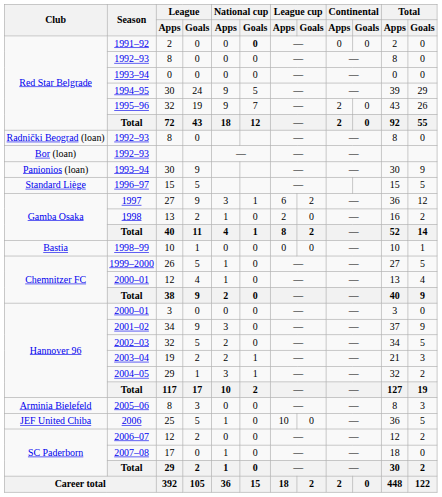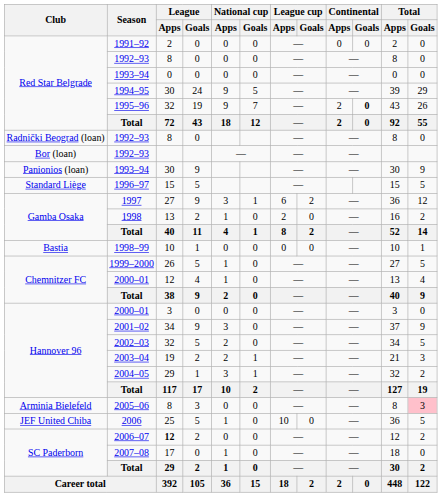1991–92 | National cup / Goals: bold -> normal
1995–96 | Continental / Goals: normal -> bold
2005–06 | Total / Goals: no background -> pink background
2006–07 | League / Apps: normal -> bold
